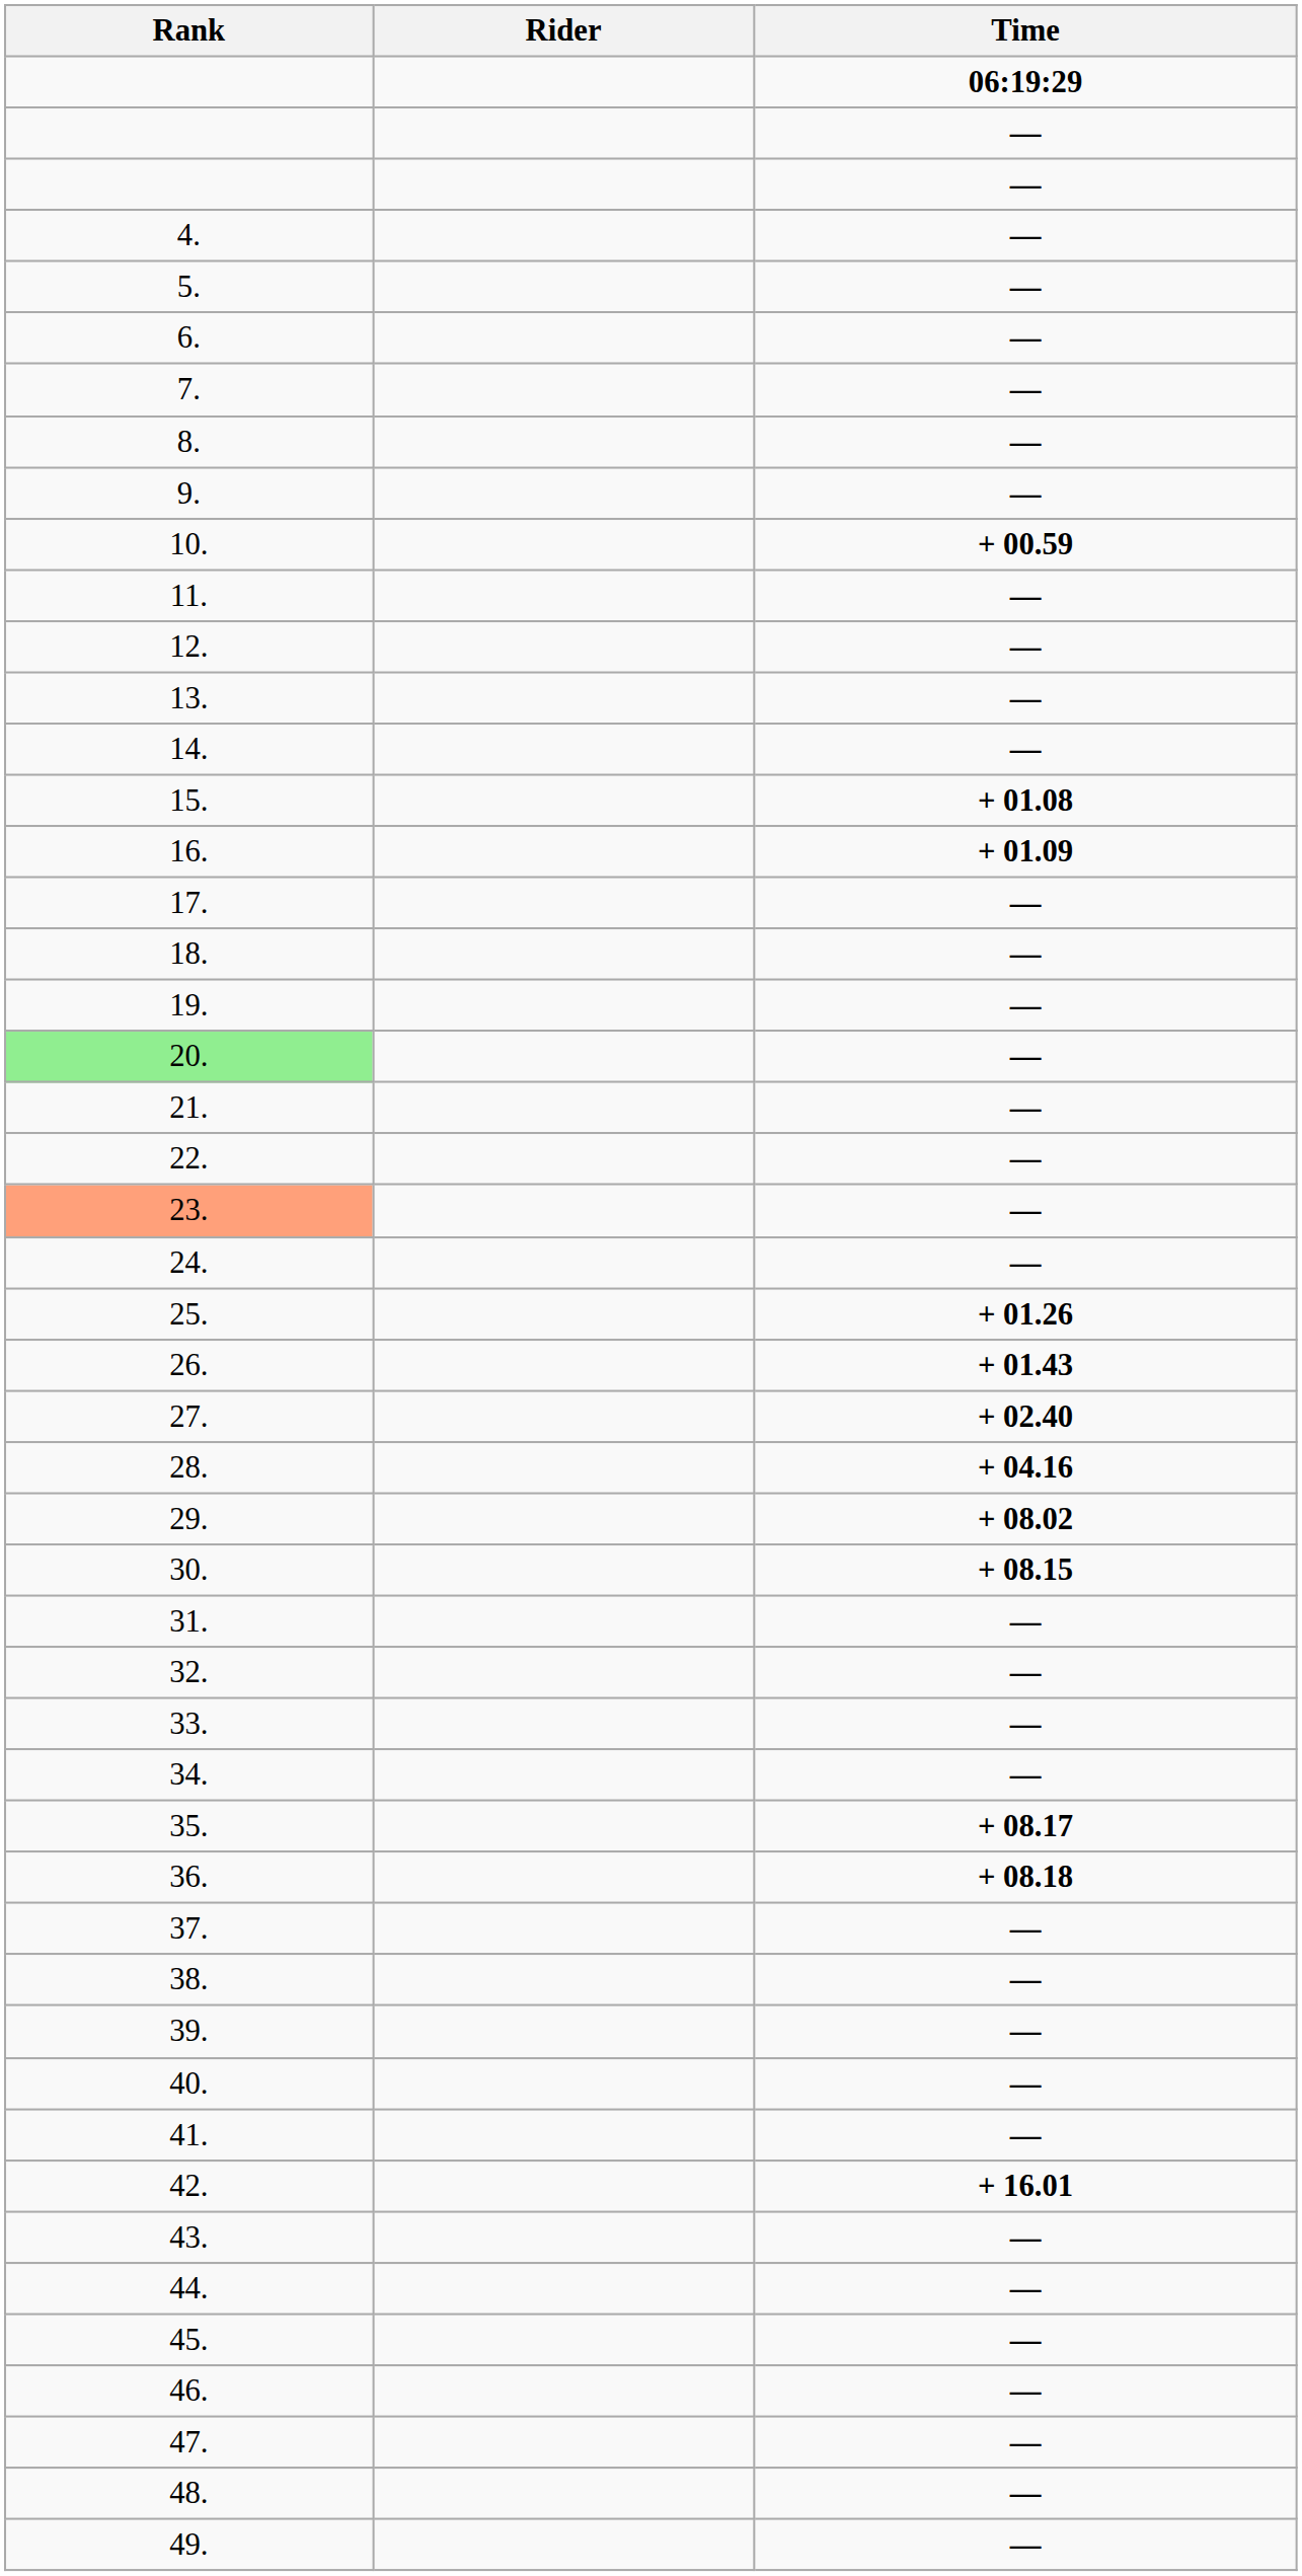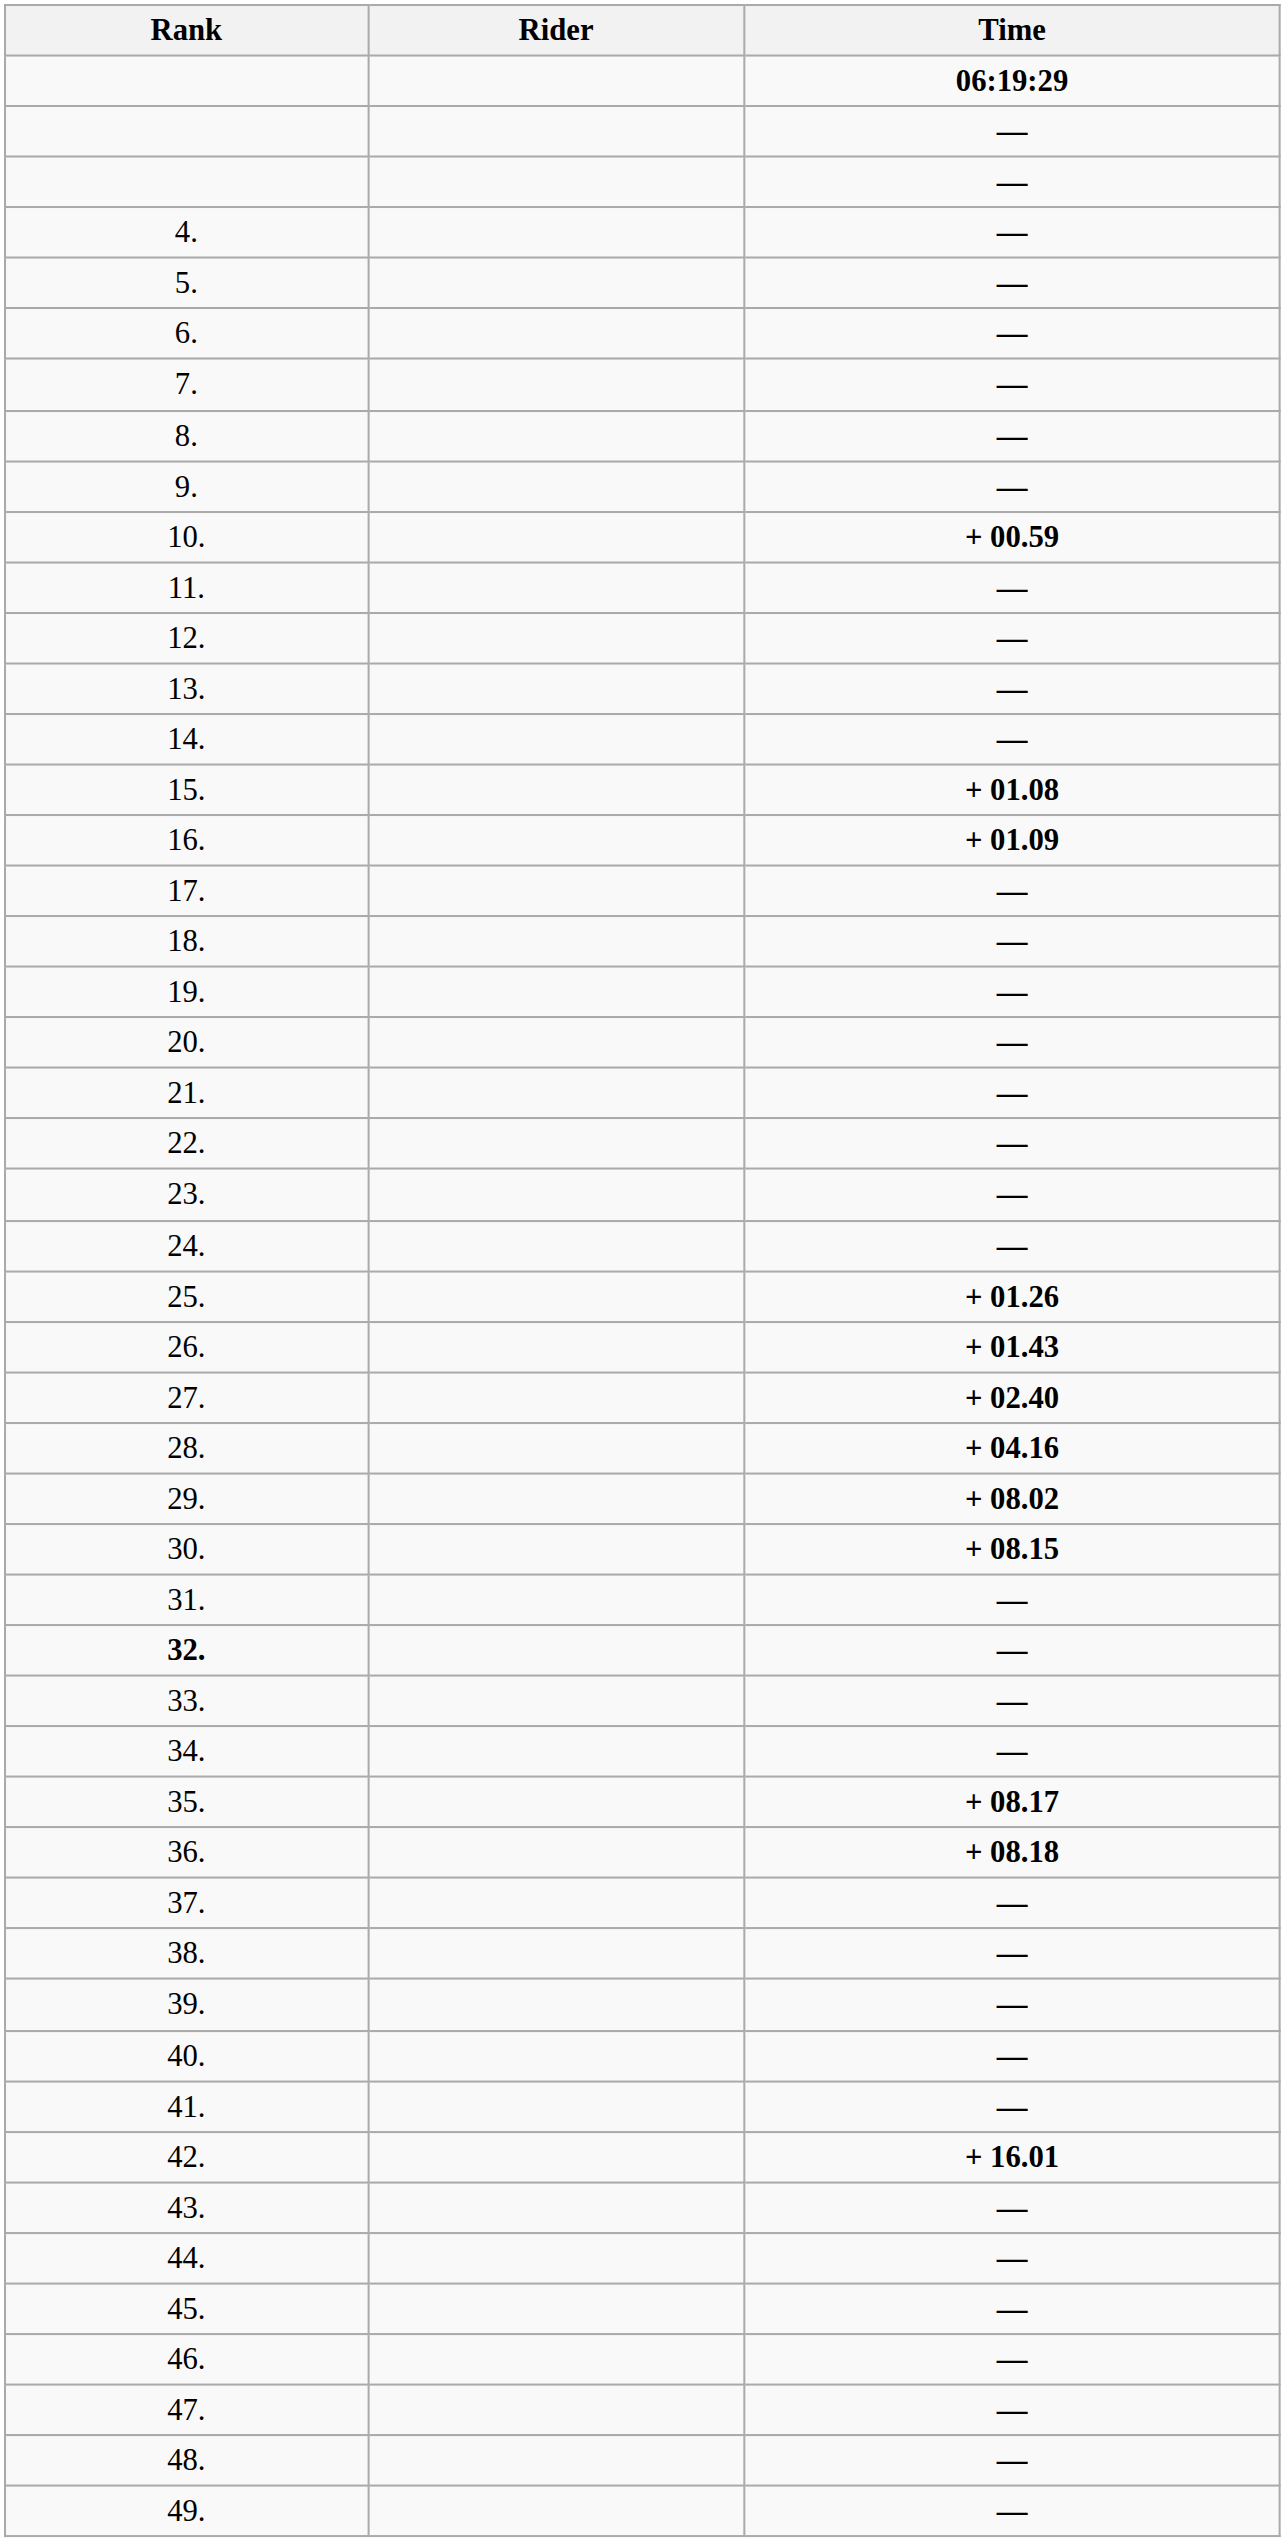20. | Rank: lightgreen background -> no background
23. | Rank: lightsalmon background -> no background
32. | Rank: normal -> bold
